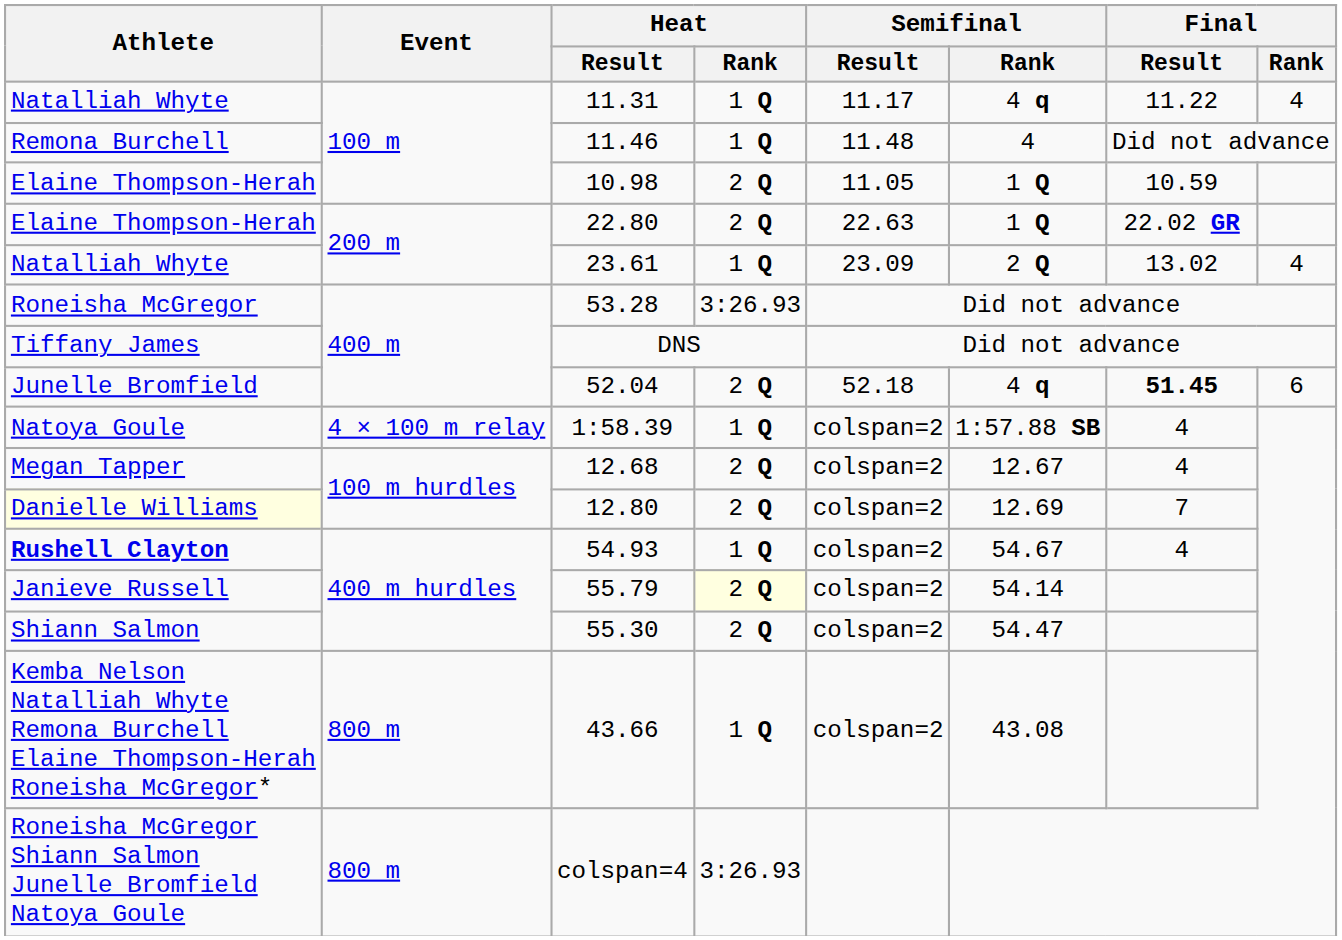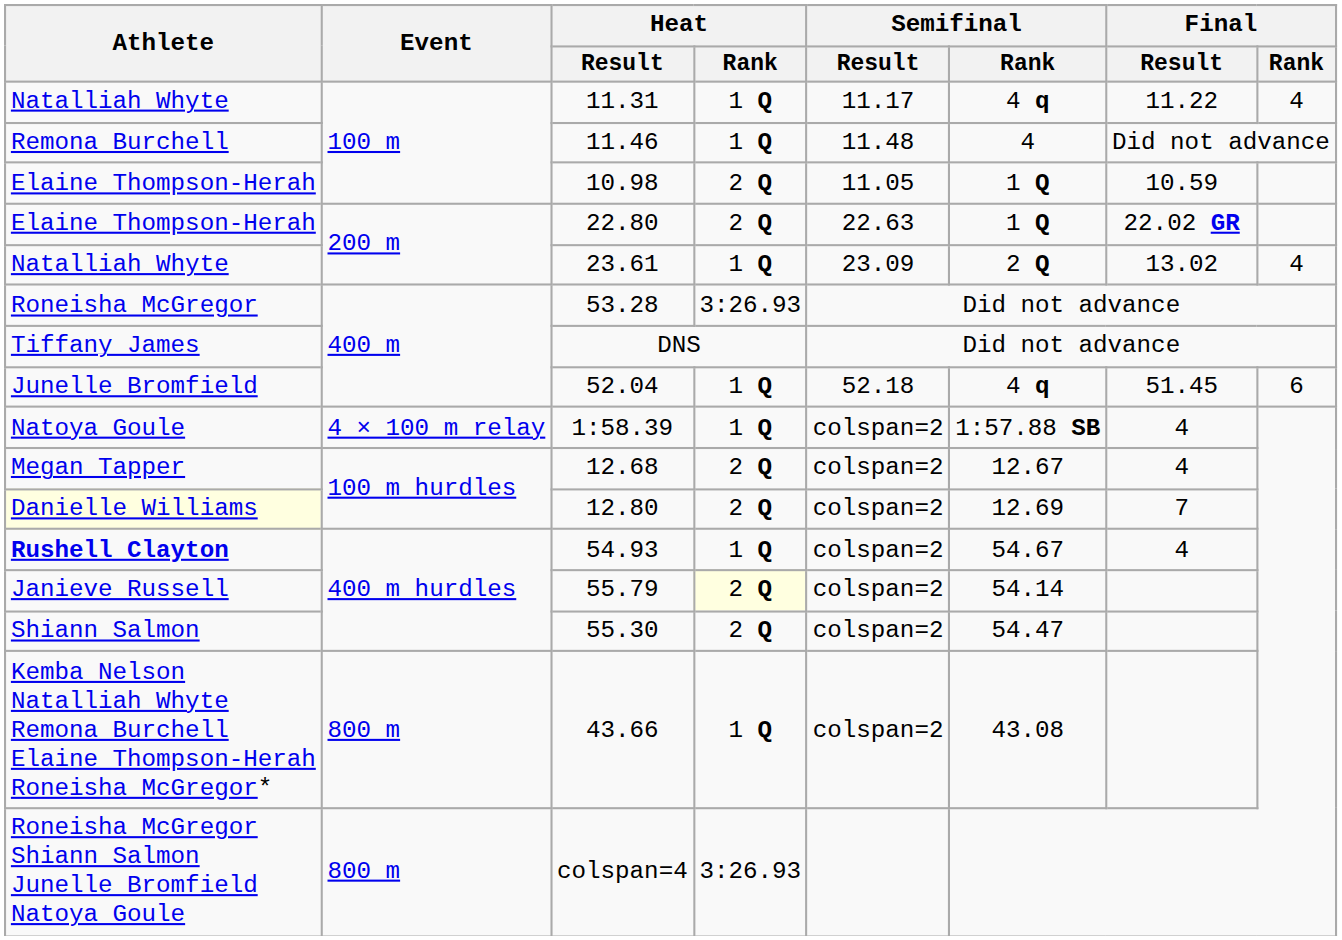52.04 | Heat / Rank: 2 Q -> 1 Q
52.04 | Final / Result: bold -> normal
